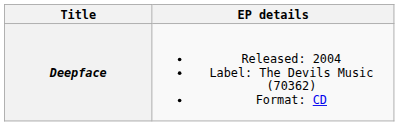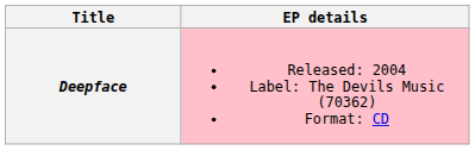Deepface | EP details: no background -> pink background
